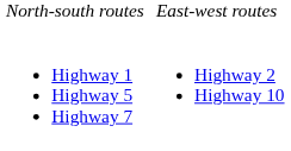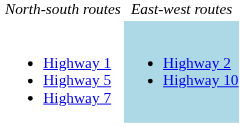Highway 1 Highway 5 Highway 7 | column 2: no background -> lightblue background
